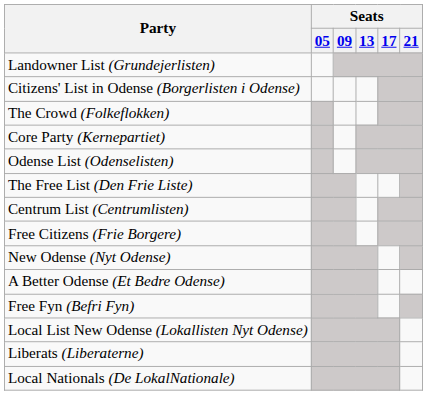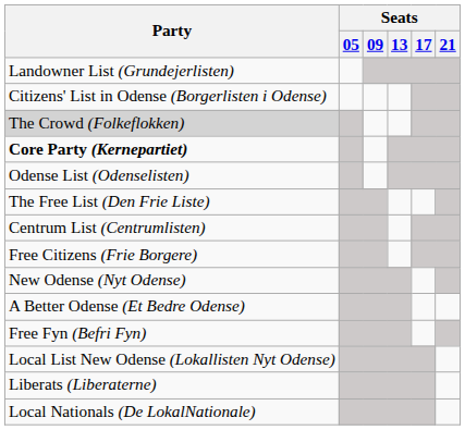The Crowd (Folkeflokken) | Party: no background -> lightgrey background
Core Party (Kernepartiet) | Party: normal -> bold
